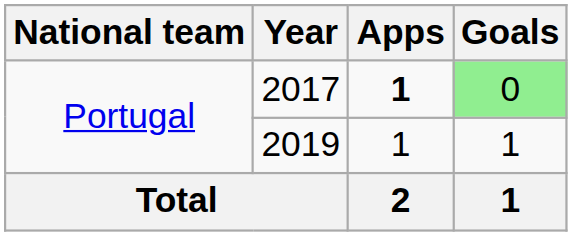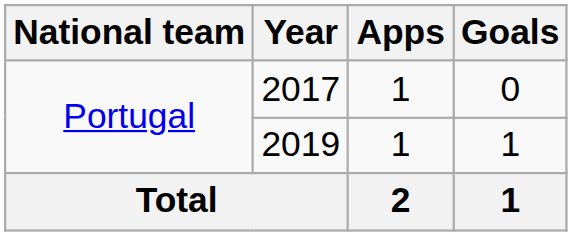2017 | Apps: bold -> normal
2017 | Goals: lightgreen background -> no background
